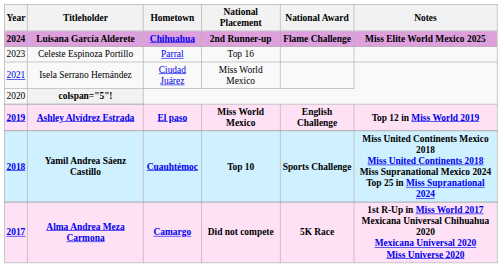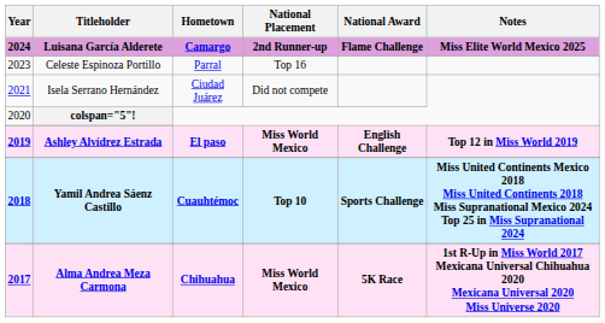Luisana García Alderete | Hometown: Chihuahua -> Camargo
Isela Serrano Hernández | National Placement: Miss World Mexico -> Did not compete
Alma Andrea Meza Carmona | Hometown: Camargo -> Chihuahua
Alma Andrea Meza Carmona | National Placement: Did not compete -> Miss World Mexico
